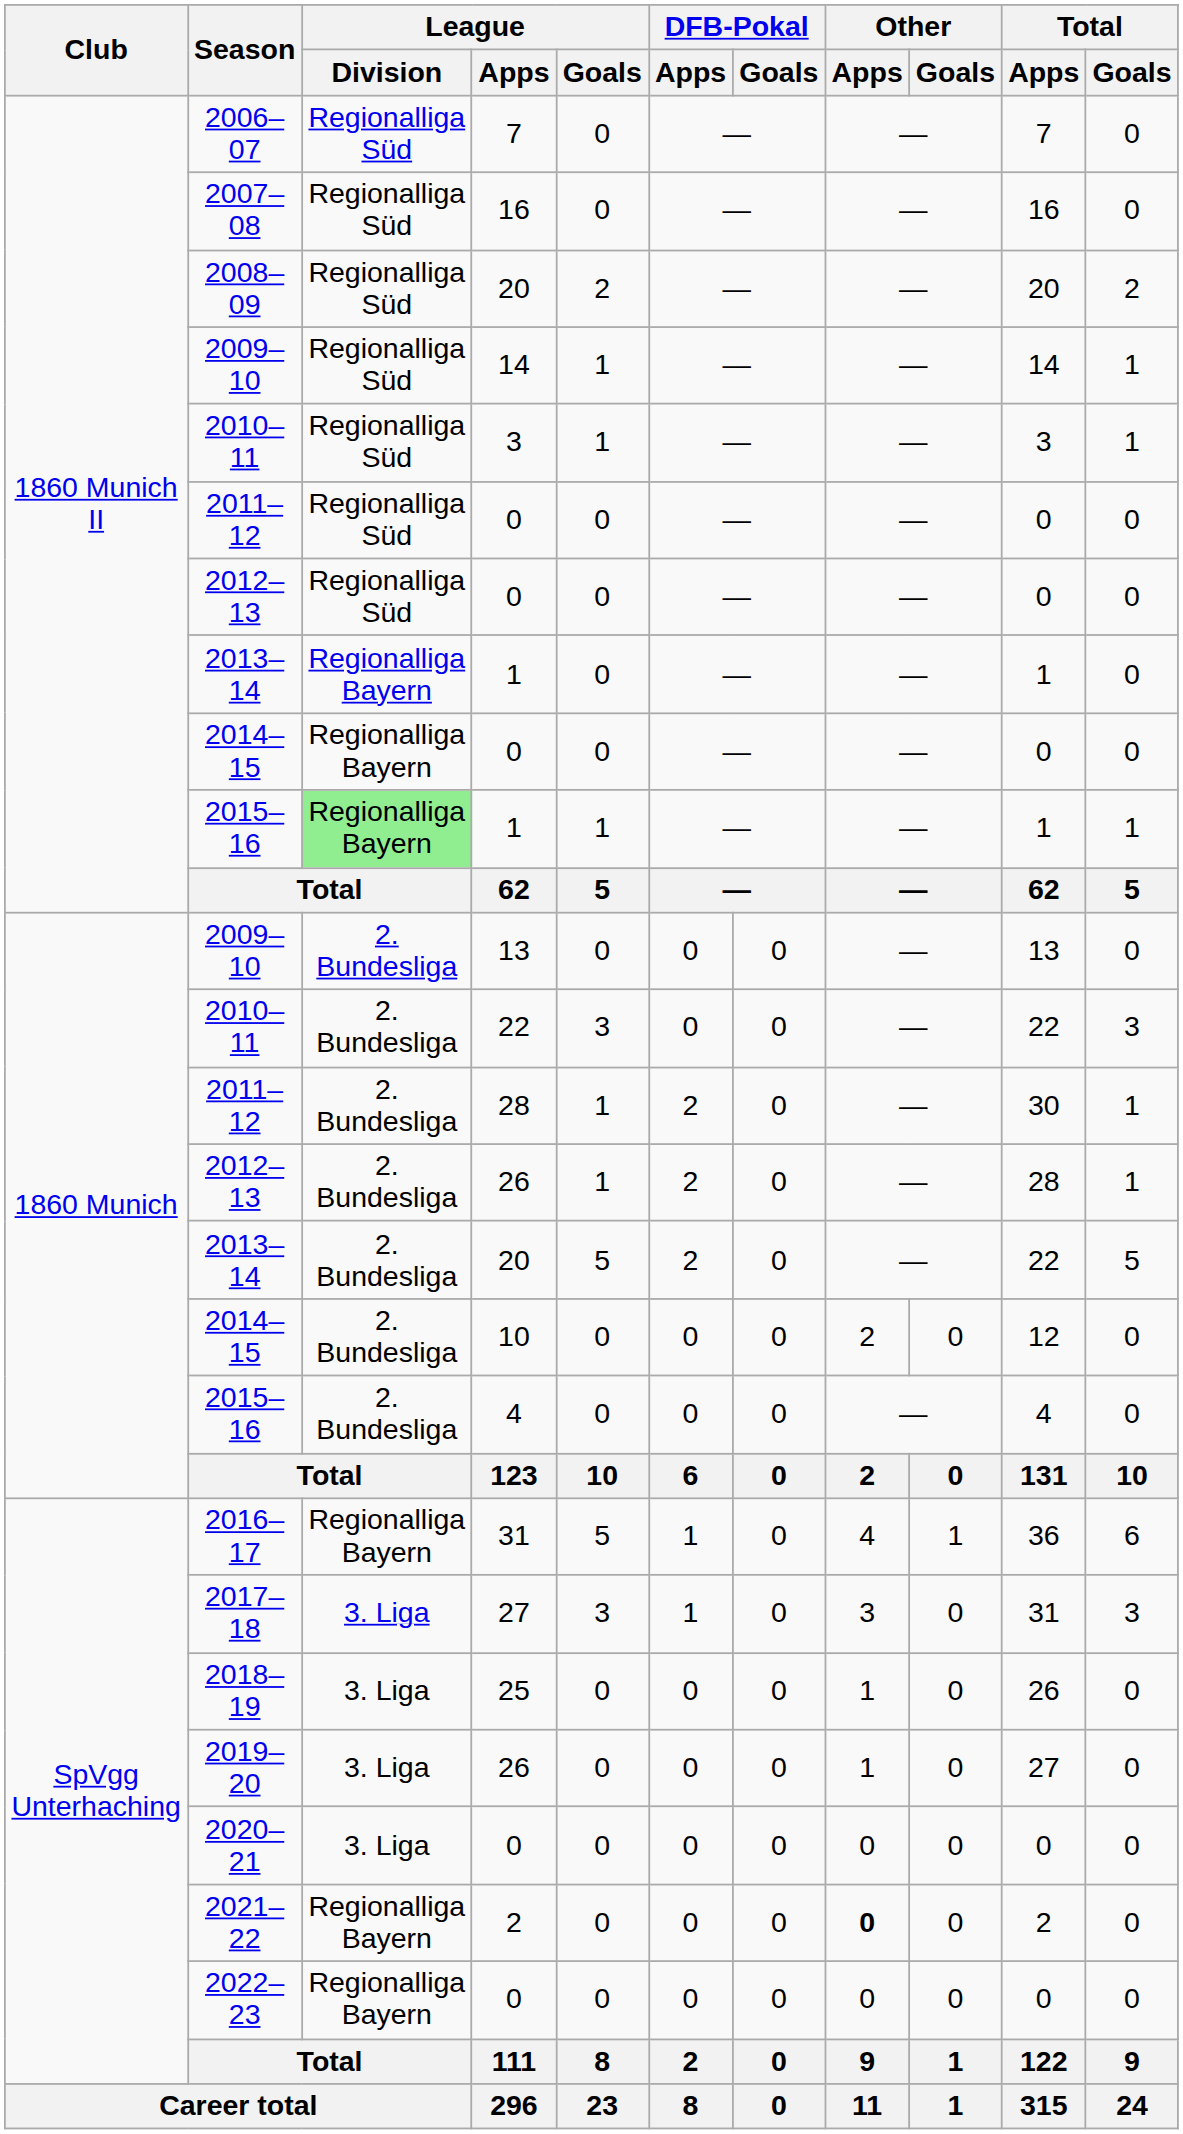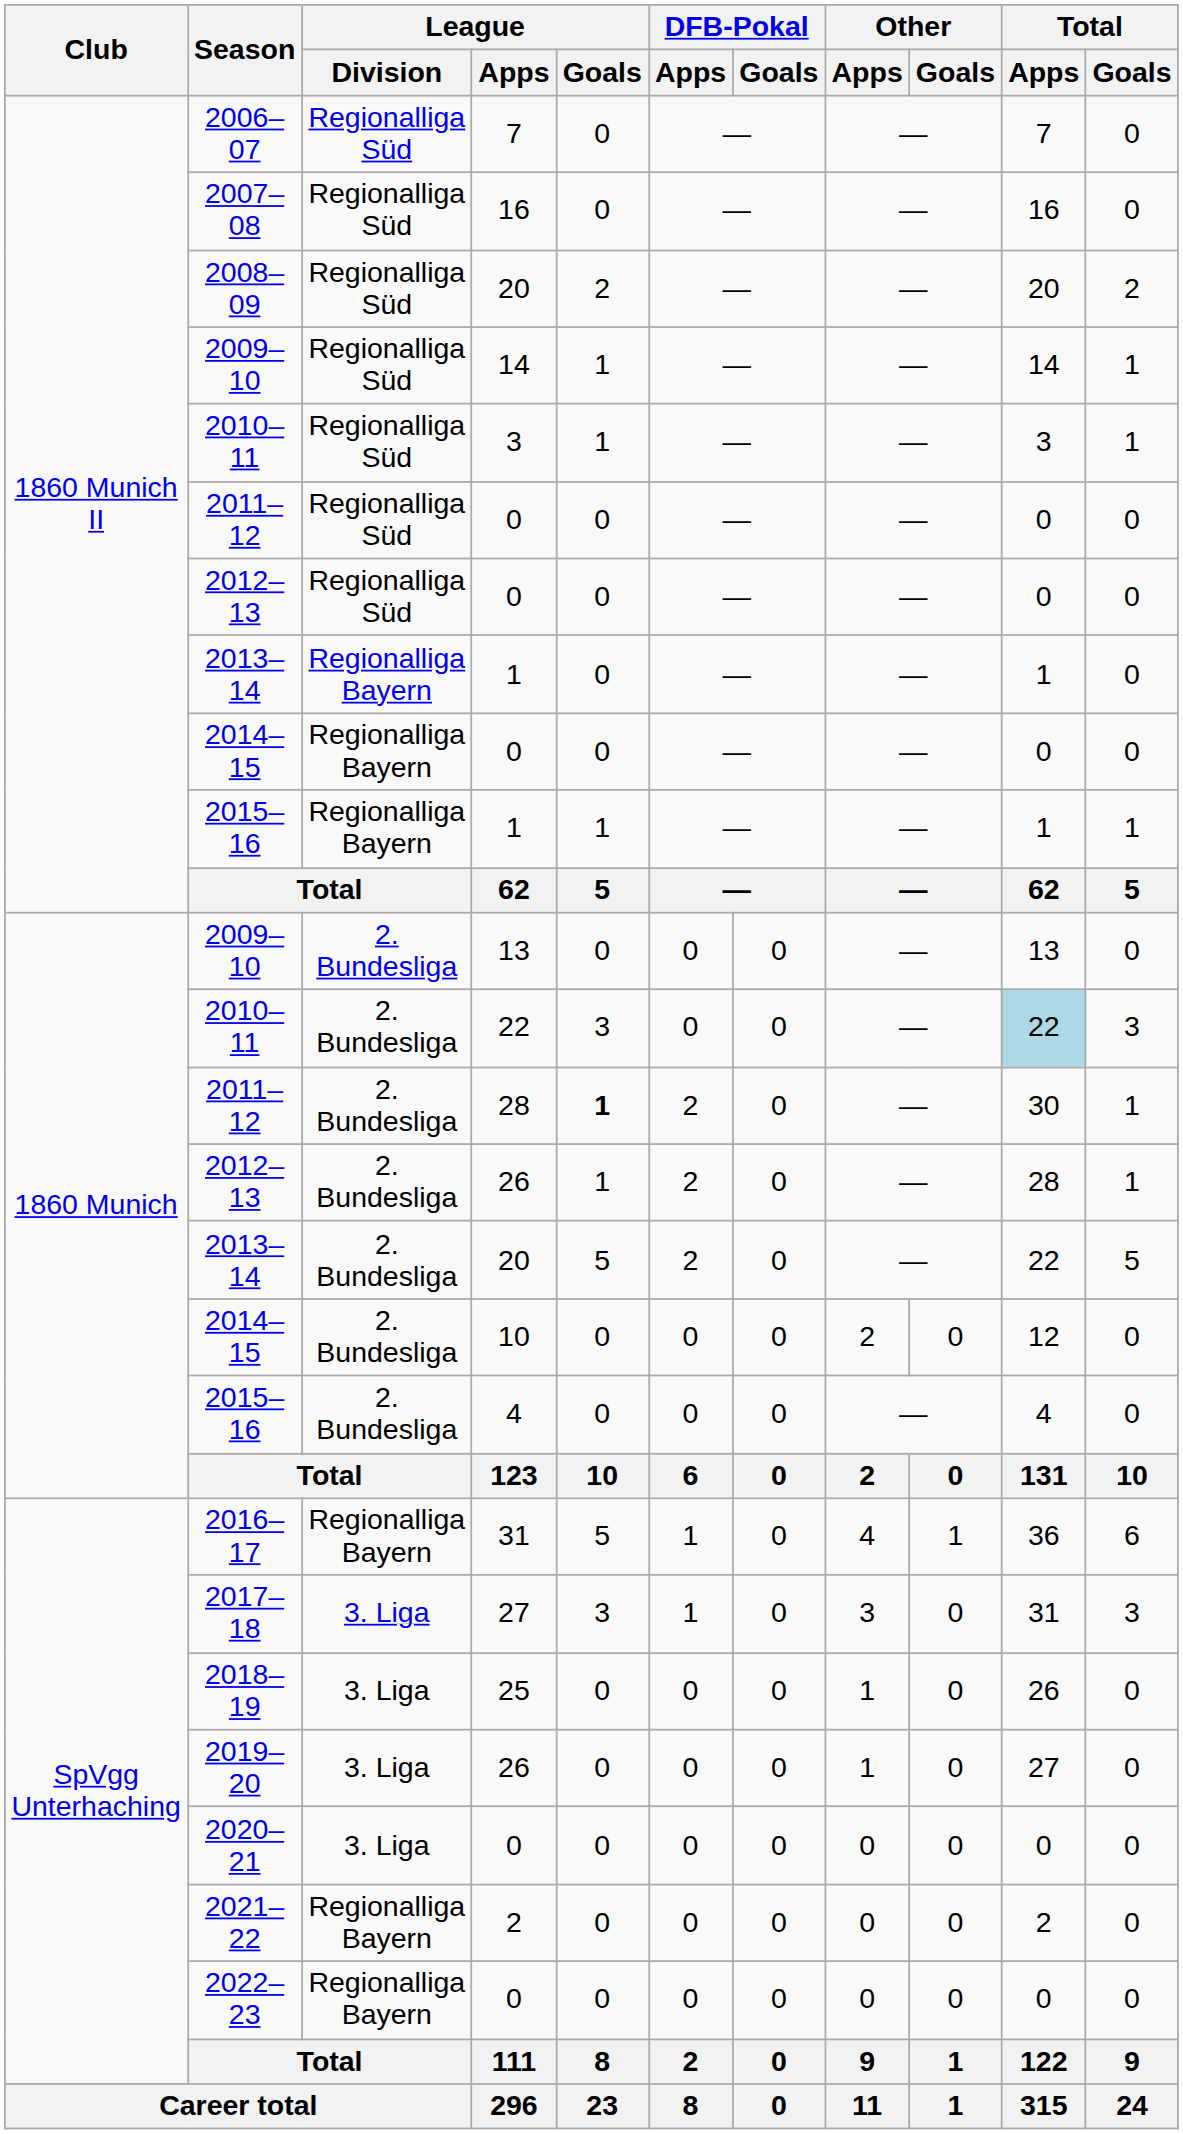2015–16 / 1 | League / Division: lightgreen background -> no background
2010–11 / 22 | Total / Apps: no background -> lightblue background
2011–12 / 28 | League / Goals: normal -> bold
2021–22 | Other / Apps: bold -> normal
